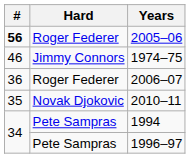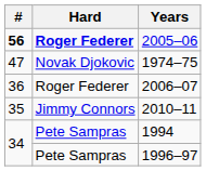2005–06 | Hard: normal -> bold
1974–75 | #: 46 -> 47
1974–75 | Hard: Jimmy Connors -> Novak Djokovic
2010–11 | Hard: Novak Djokovic -> Jimmy Connors
